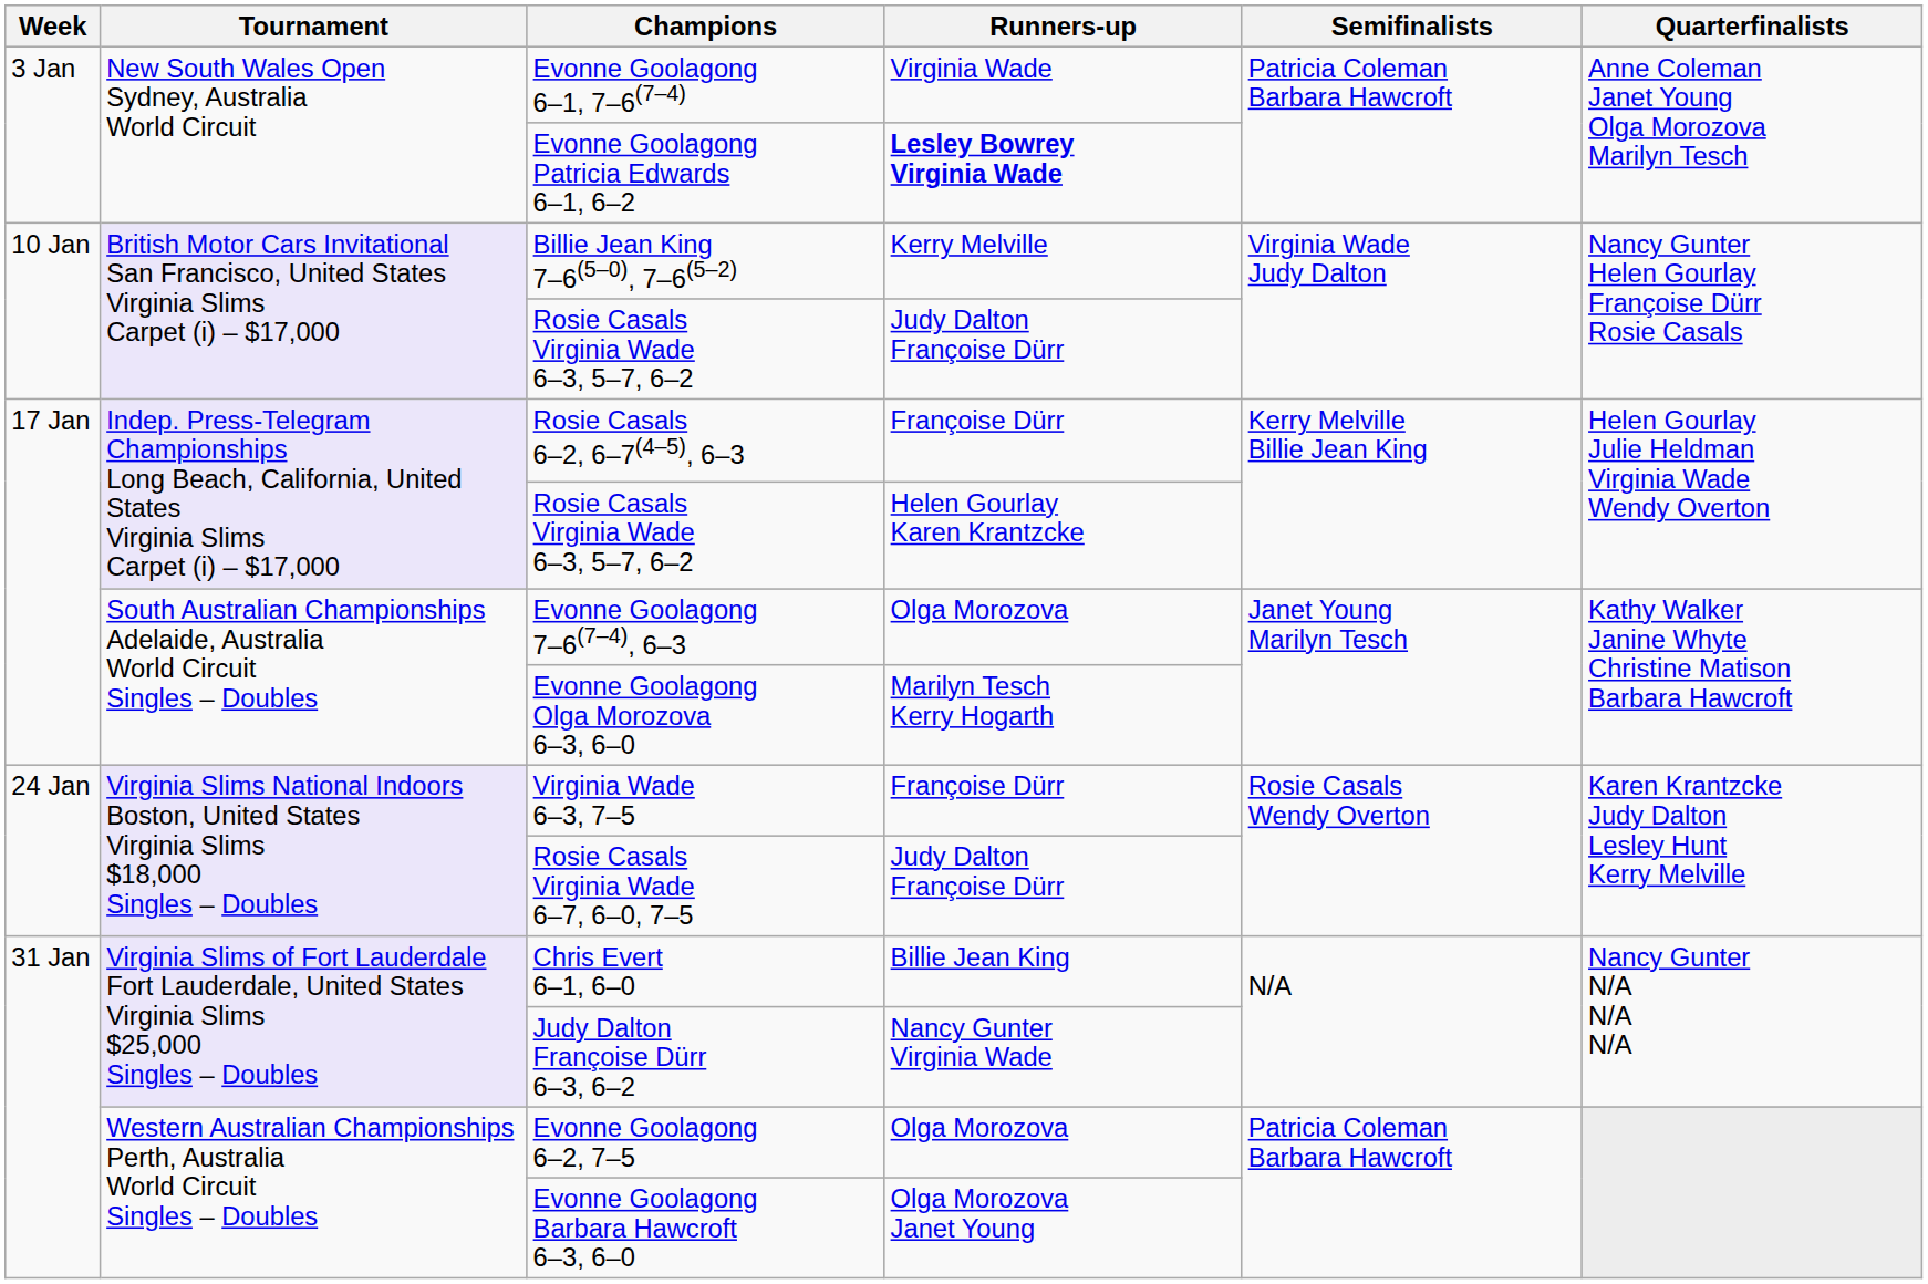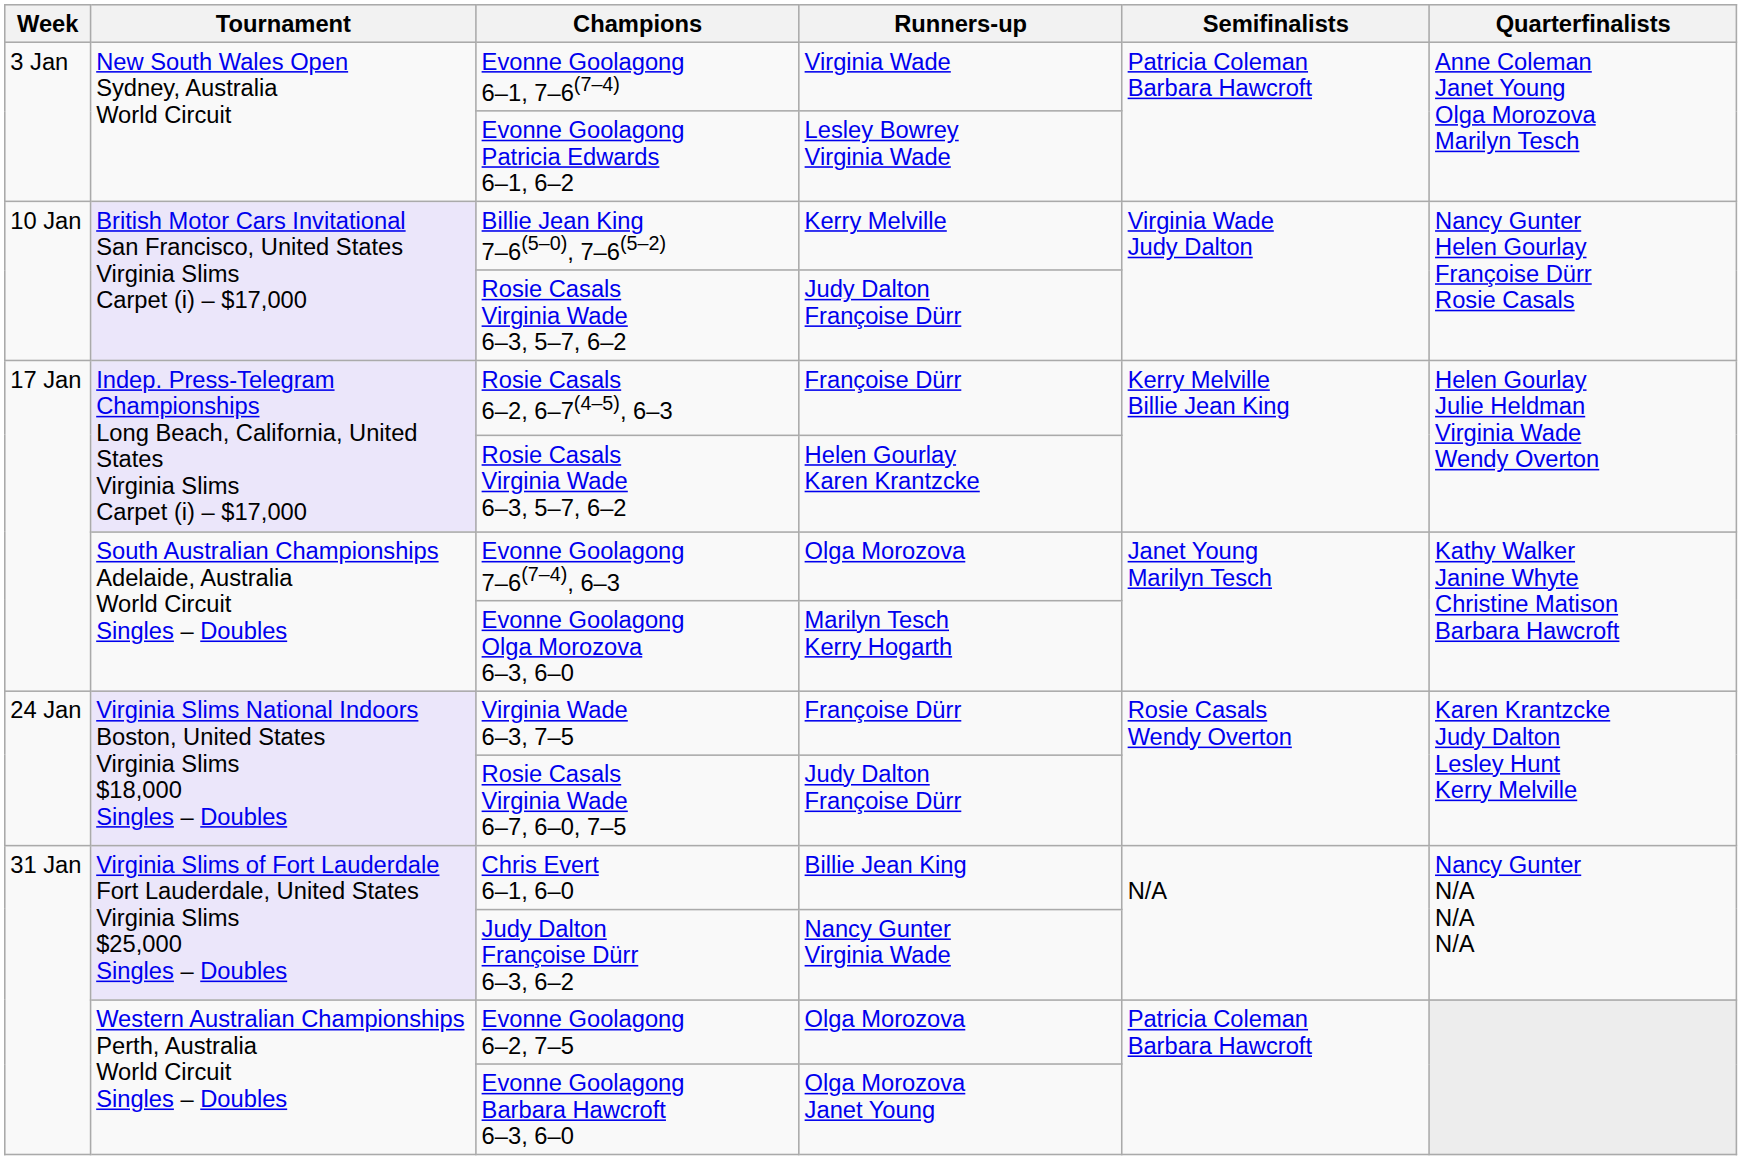Evonne Goolagong Patricia Edwards 6–1, 6–2 | Runners-up: bold -> normal
